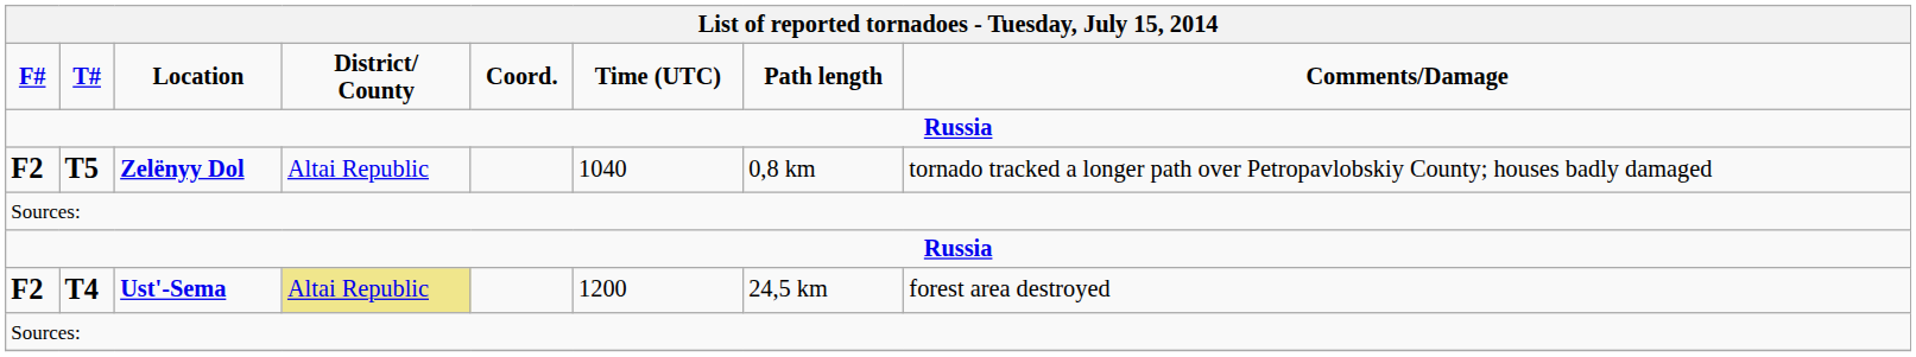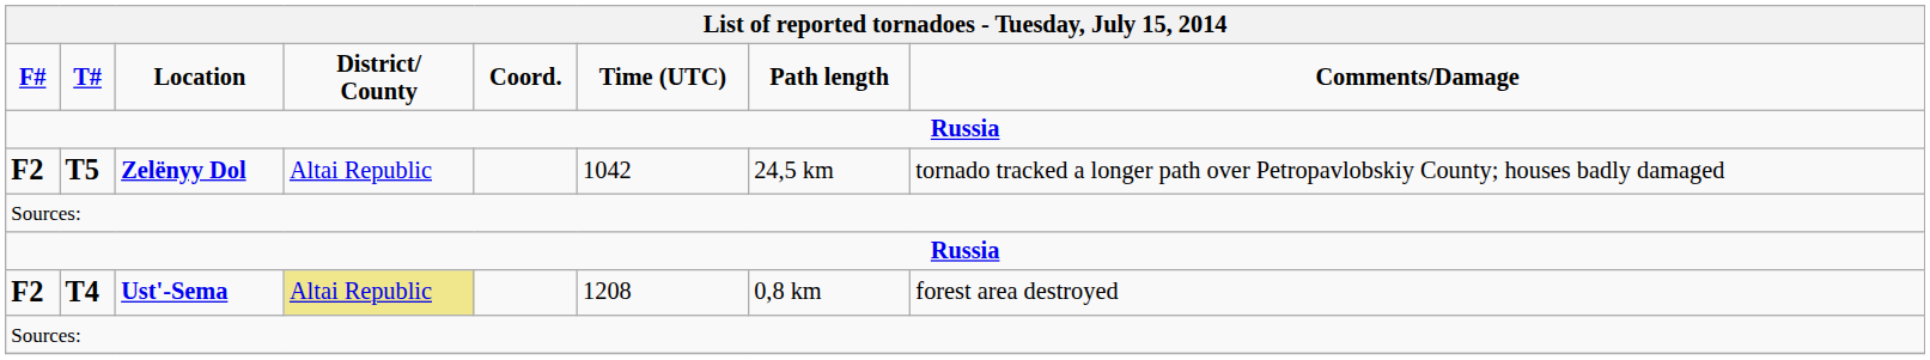T5 | Time (UTC): 1040 -> 1042
T5 | Path length: 0,8 km -> 24,5 km
T4 | Time (UTC): 1200 -> 1208
T4 | Path length: 24,5 km -> 0,8 km
